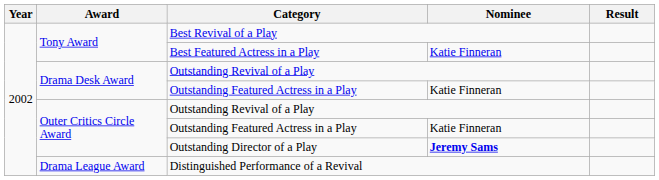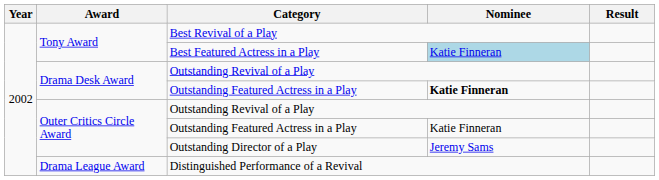Best Featured Actress in a Play | Nominee: no background -> lightblue background
Drama Desk Award / Outstanding Featured Actress in a Play | Nominee: normal -> bold
Outstanding Director of a Play | Nominee: bold -> normal
